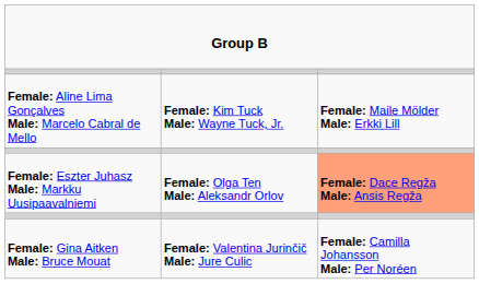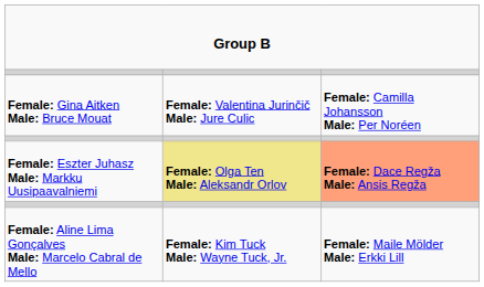rows swapped: Female: Aline Lima Gonçalves Male: Marcelo Cabral de Mello <-> Female: Gina Aitken Male: Bruce Mouat
Female: Eszter Juhasz Male: Markku Uusipaavalniemi | column 2: no background -> khaki background
